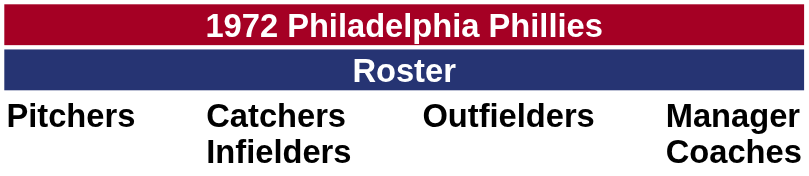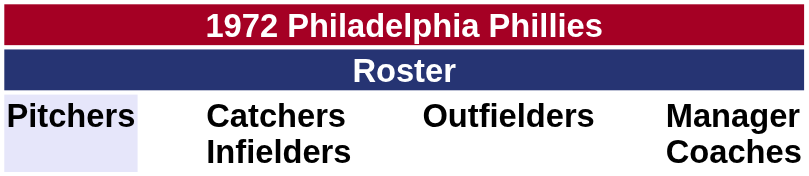Pitchers | column 1: no background -> lavender background
